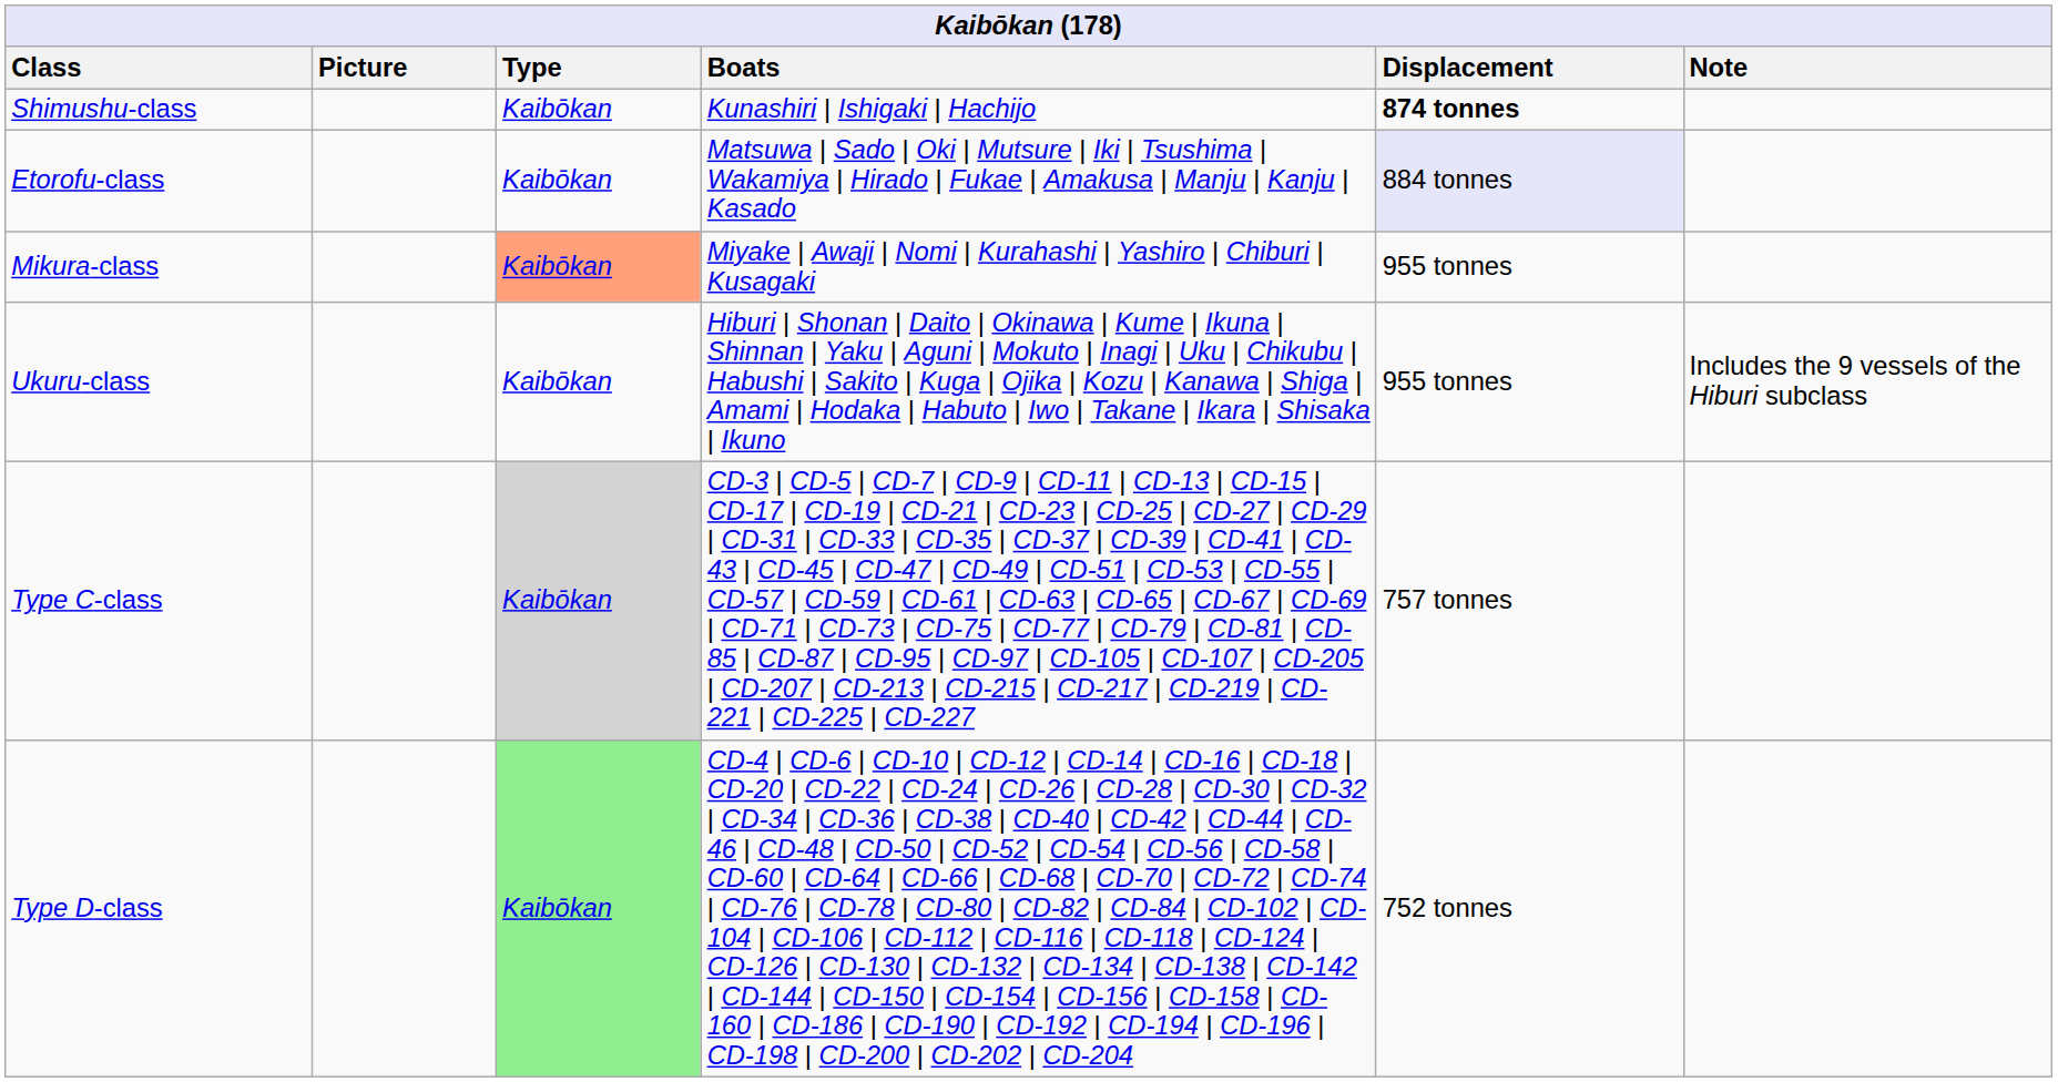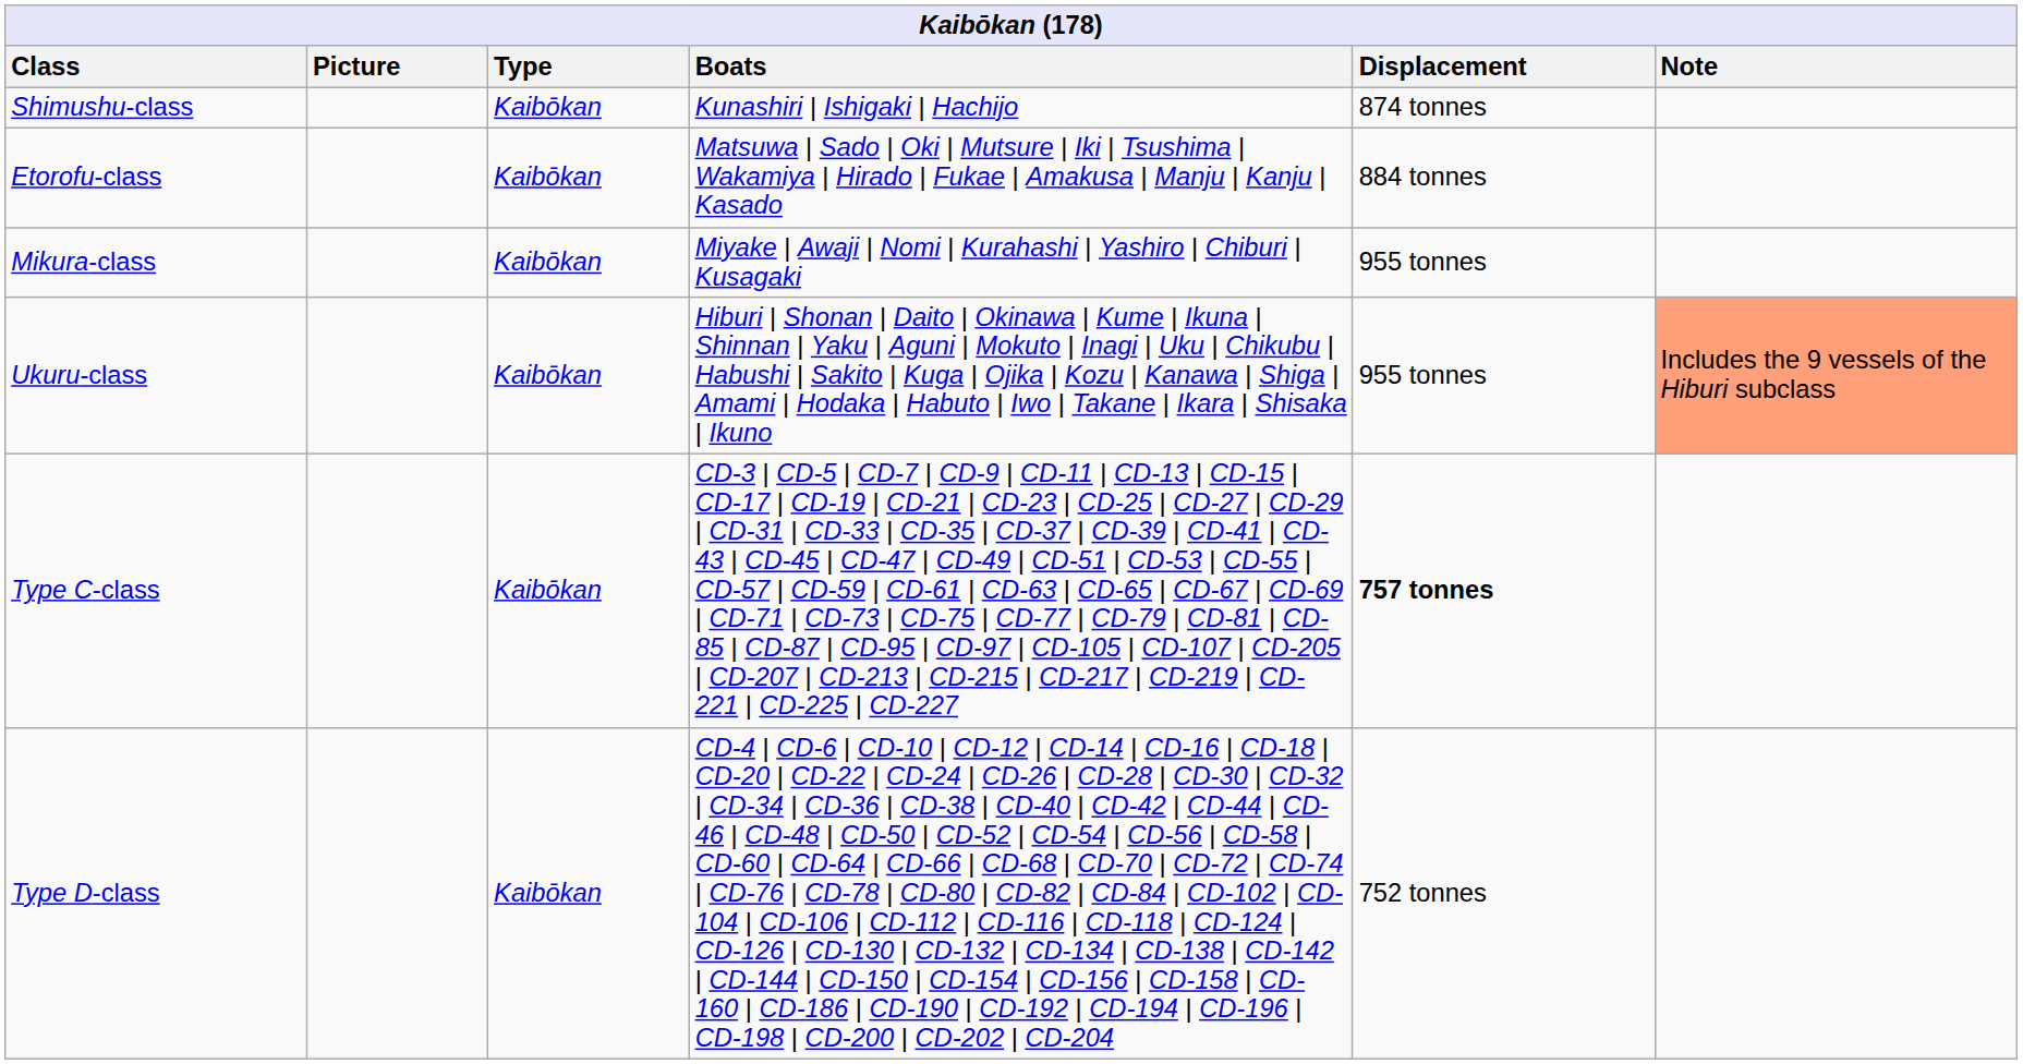Shimushu-class | Displacement: bold -> normal
Etorofu-class | Displacement: lavender background -> no background
Mikura-class | Type: lightsalmon background -> no background
Ukuru-class | Note: no background -> lightsalmon background
Type C-class | Type: lightgrey background -> no background
Type C-class | Displacement: normal -> bold
Type D-class | Type: lightgreen background -> no background
